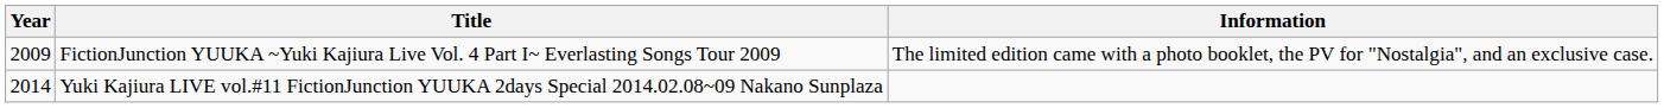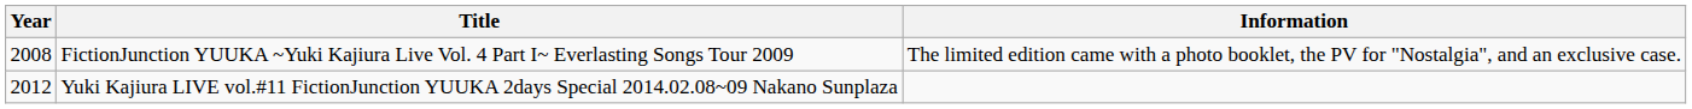row 2 | Year: 2009 -> 2008
row 3 | Year: 2014 -> 2012
